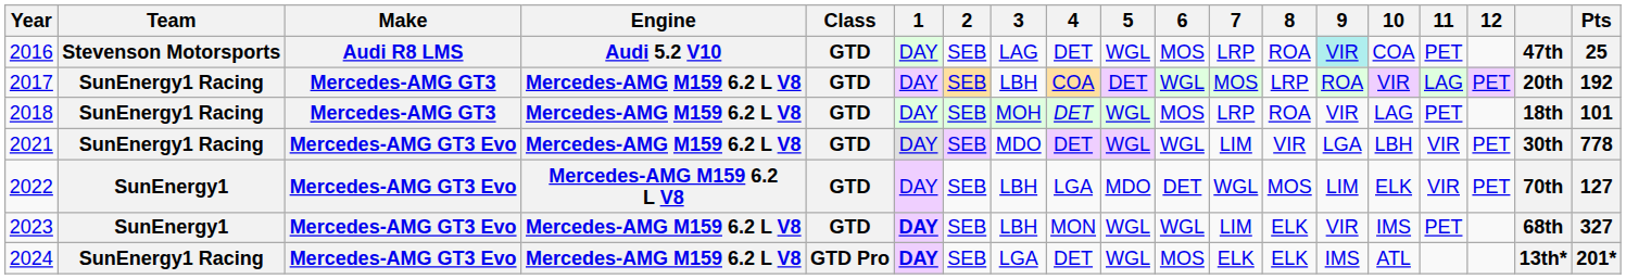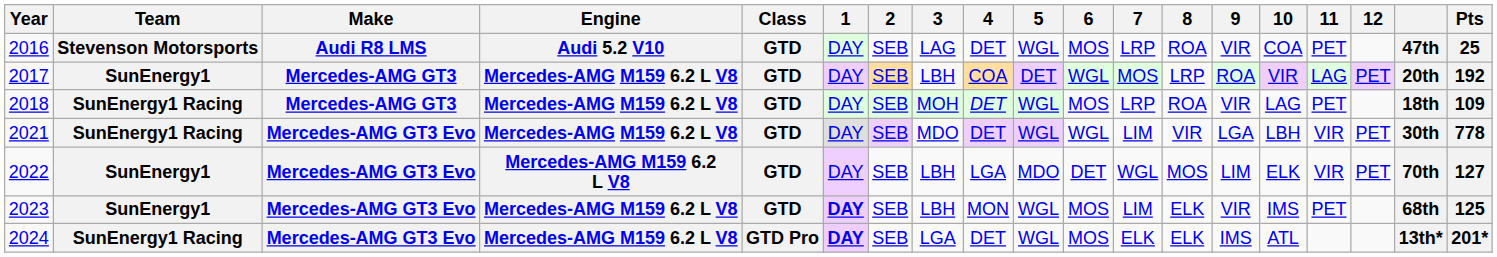2016 | 9: paleturquoise background -> no background
2017 | Team: SunEnergy1 Racing -> SunEnergy1
2018 | Pts: 101 -> 109
2023 | 6: WGL -> MOS
2023 | Pts: 327 -> 125
